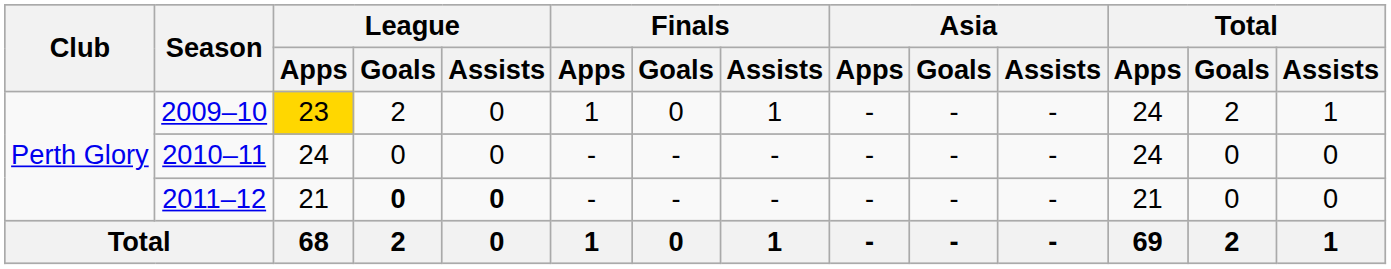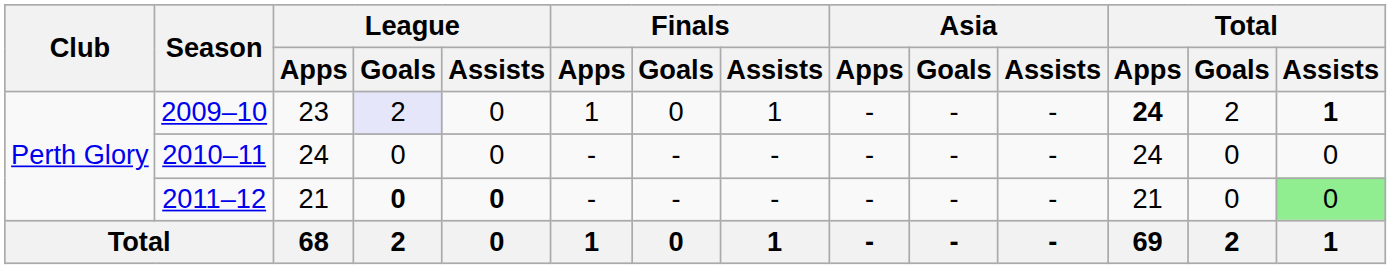2009–10 | League / Apps: gold background -> no background
2009–10 | League / Goals: no background -> lavender background
2009–10 | Total / Apps: normal -> bold
2009–10 | Total / Assists: normal -> bold
2011–12 | Total / Assists: no background -> lightgreen background
